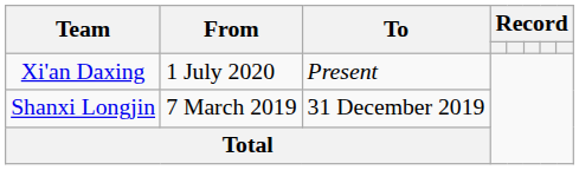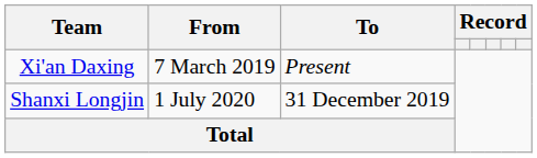Xi'an Daxing | From: 1 July 2020 -> 7 March 2019
Shanxi Longjin | From: 7 March 2019 -> 1 July 2020
